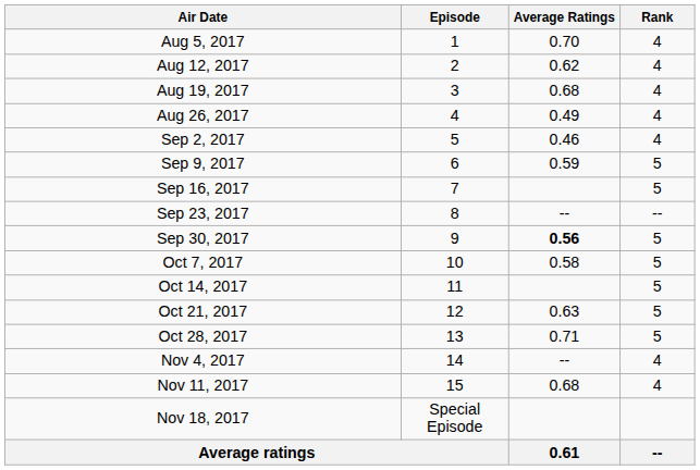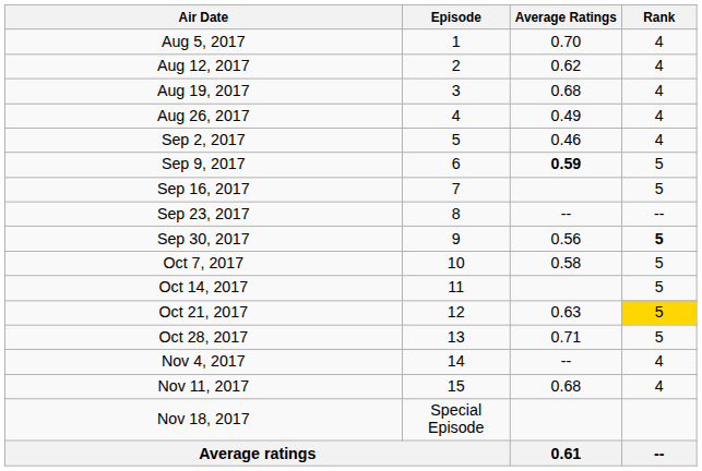Sep 9, 2017 | Average Ratings: normal -> bold
Sep 30, 2017 | Average Ratings: bold -> normal
Sep 30, 2017 | Rank: normal -> bold
Oct 21, 2017 | Rank: no background -> gold background
